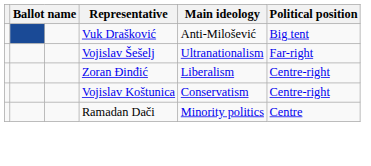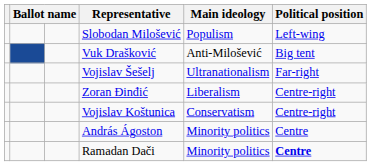+ row: Slobodan Milošević | Populism | Left-wing
+ row: András Ágoston | Minority politics | Centre
Ramadan Dači | Political position: normal -> bold
